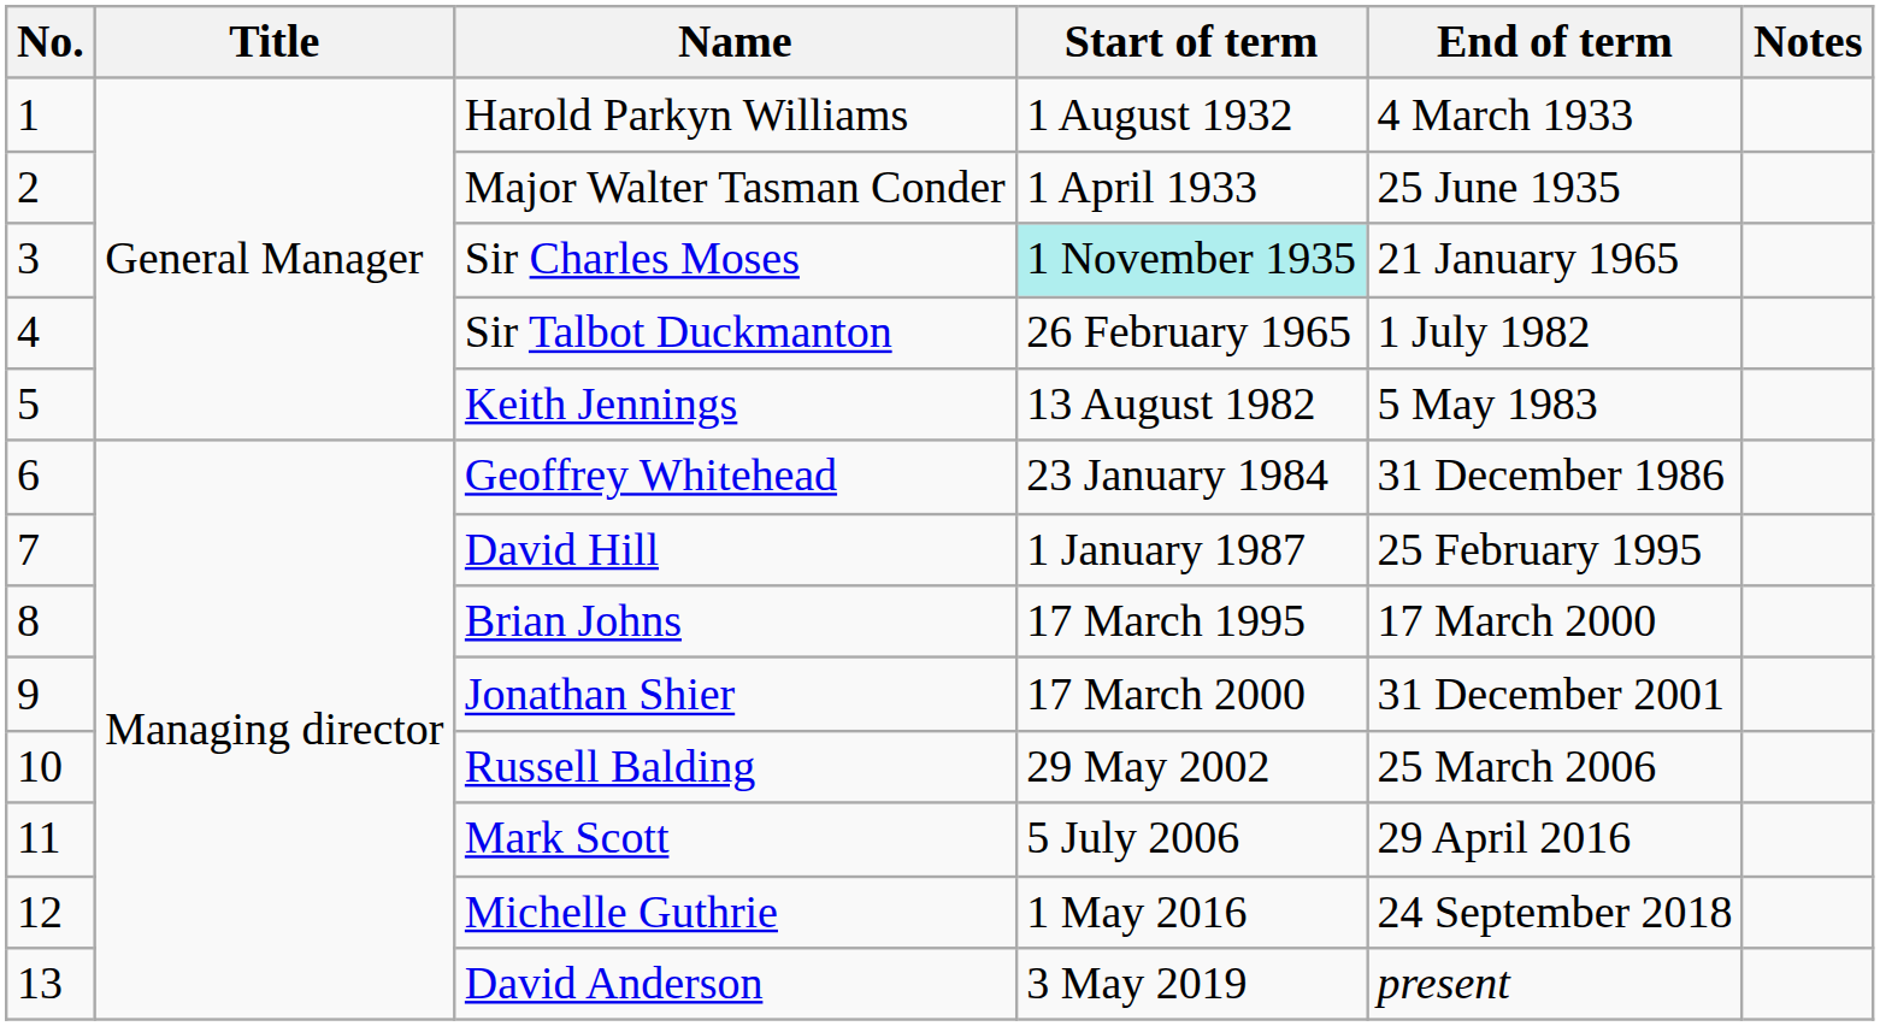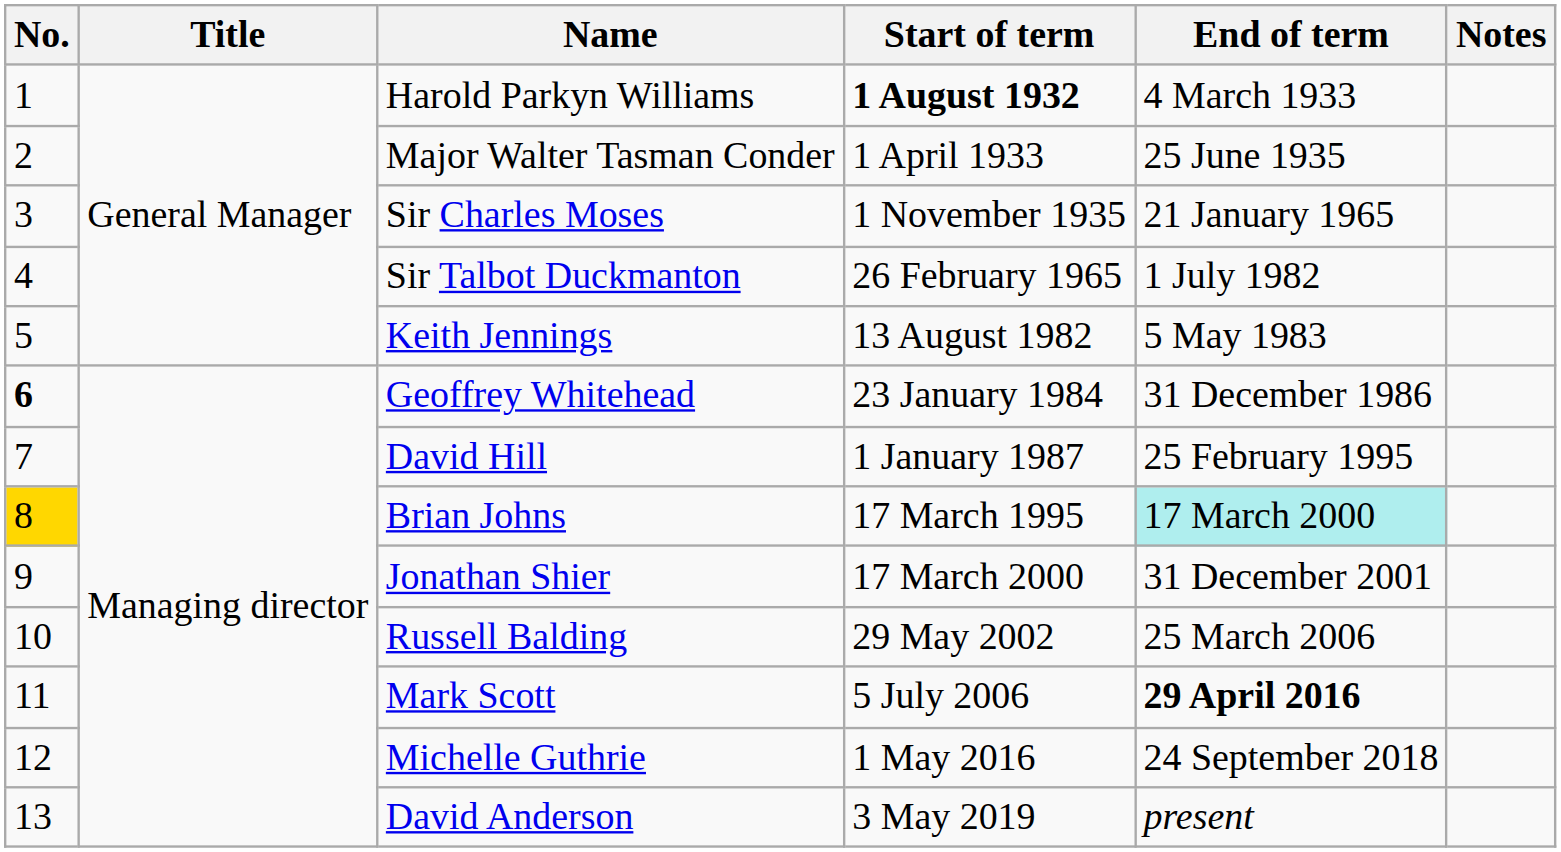Harold Parkyn Williams | Start of term: normal -> bold
Sir Charles Moses | Start of term: paleturquoise background -> no background
Geoffrey Whitehead | No.: normal -> bold
Brian Johns | No.: no background -> gold background
Brian Johns | End of term: no background -> paleturquoise background
Mark Scott | End of term: normal -> bold
